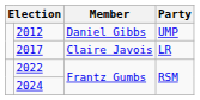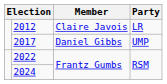2012 | Member: Daniel Gibbs -> Claire Javois
2012 | Party: UMP -> LR
2017 | Member: Claire Javois -> Daniel Gibbs
2017 | Party: LR -> UMP
